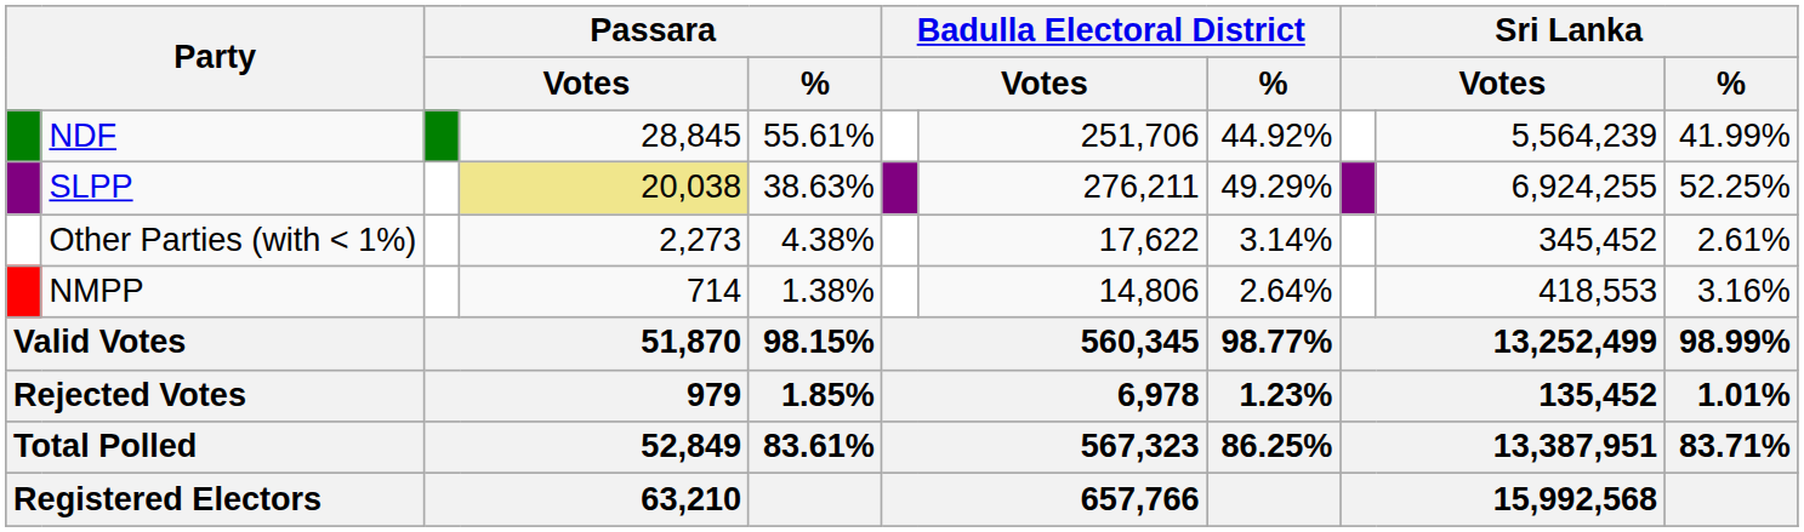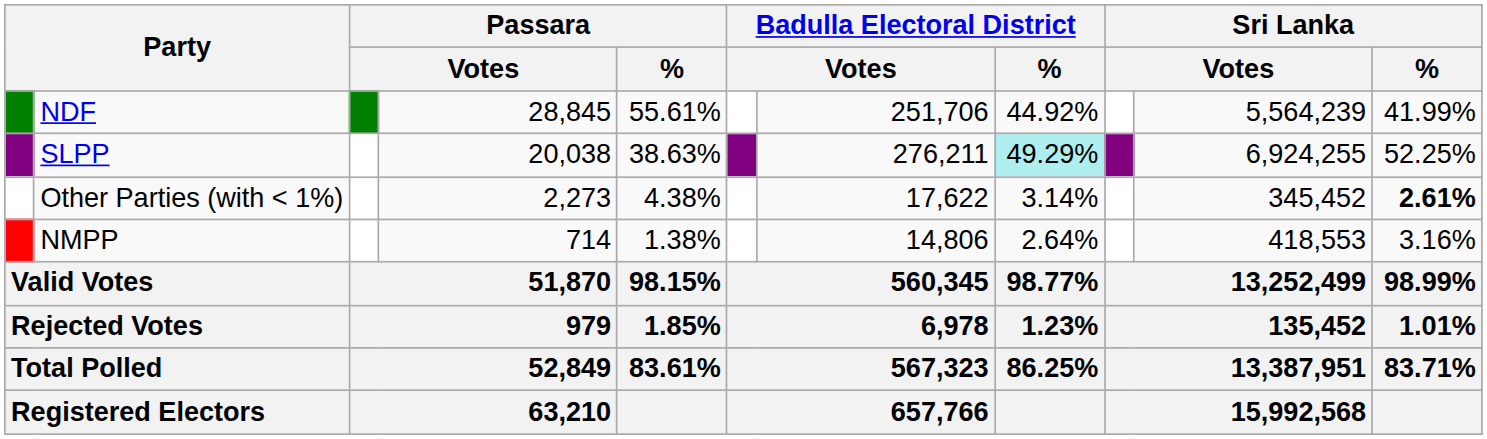SLPP | column 4: khaki background -> no background
SLPP | Badulla Electoral District / %: no background -> paleturquoise background
Other Parties (with < 1%) | Sri Lanka / %: normal -> bold
